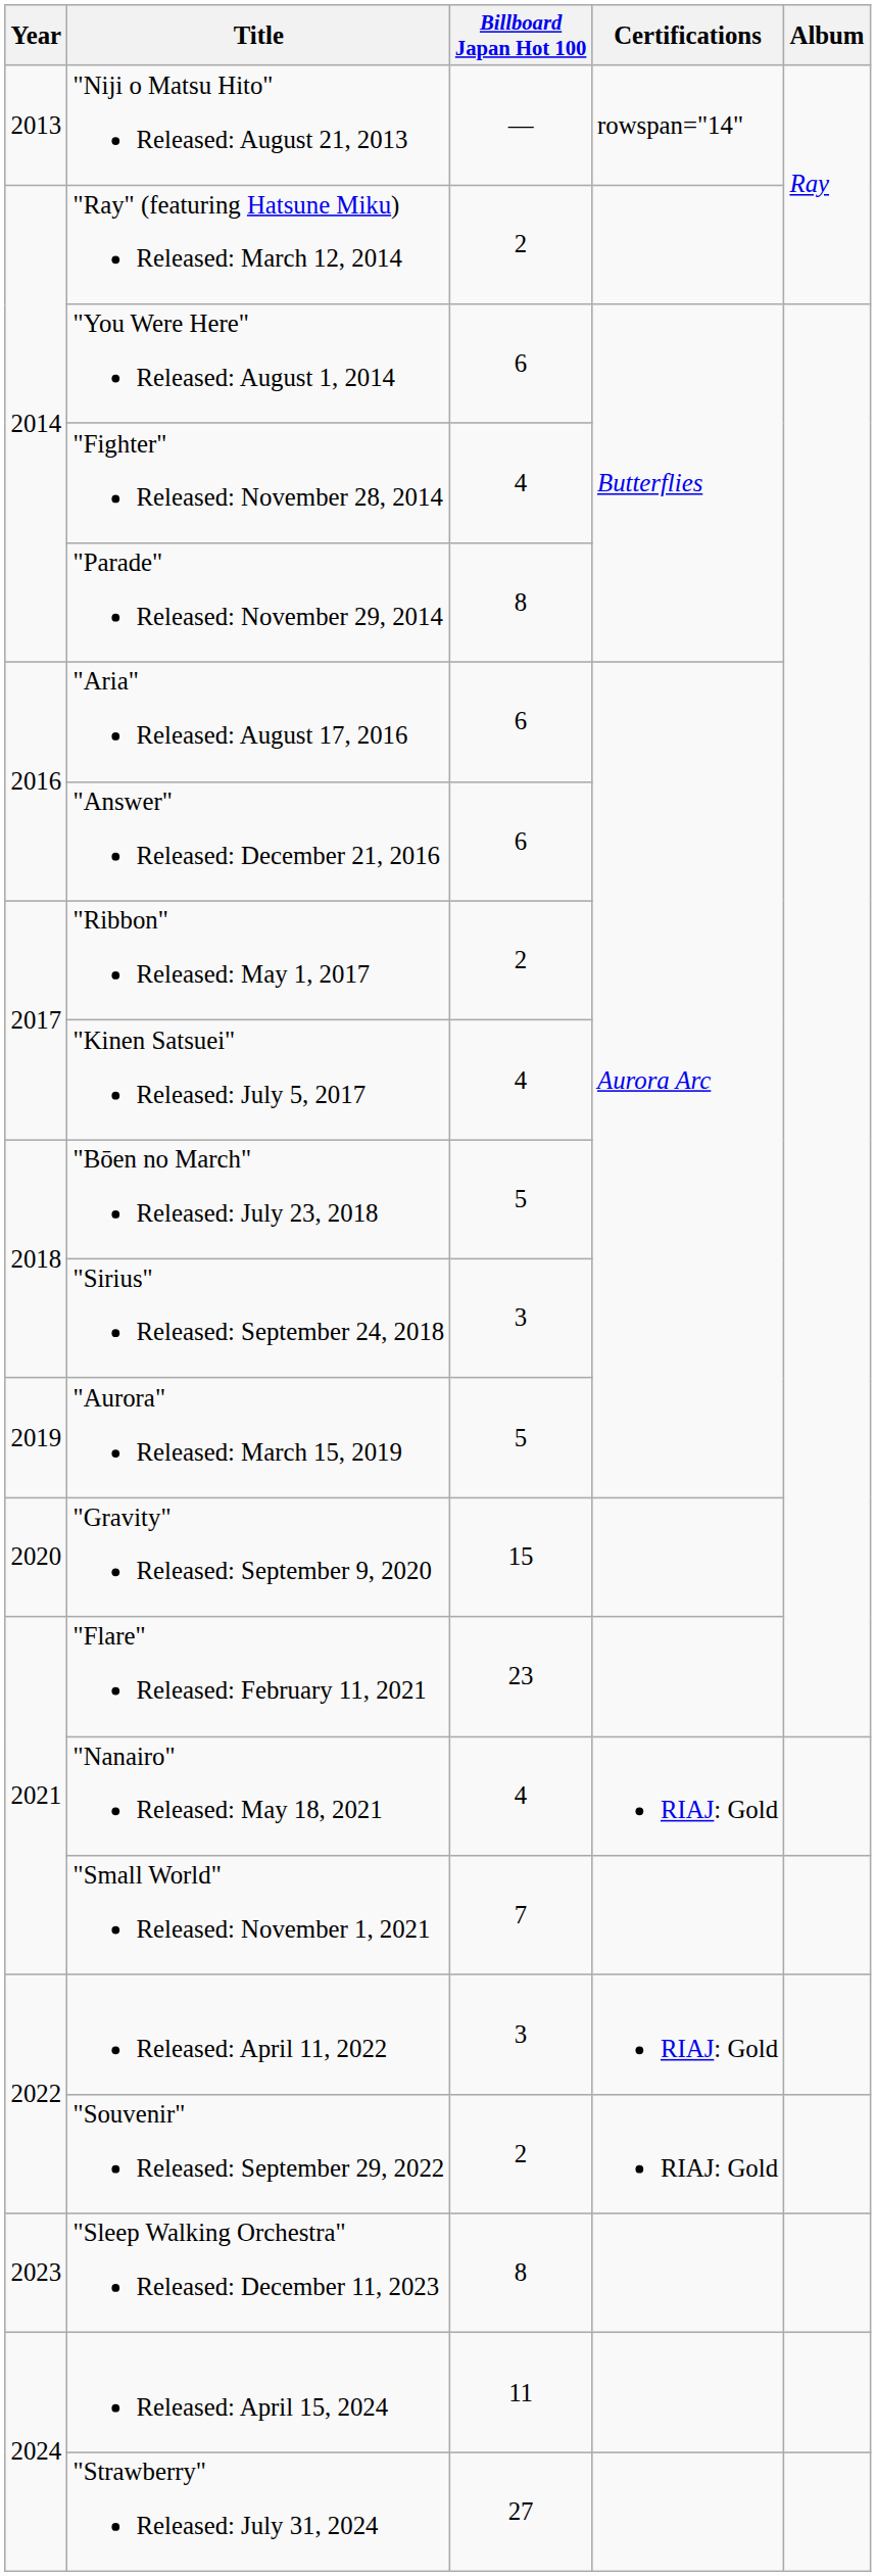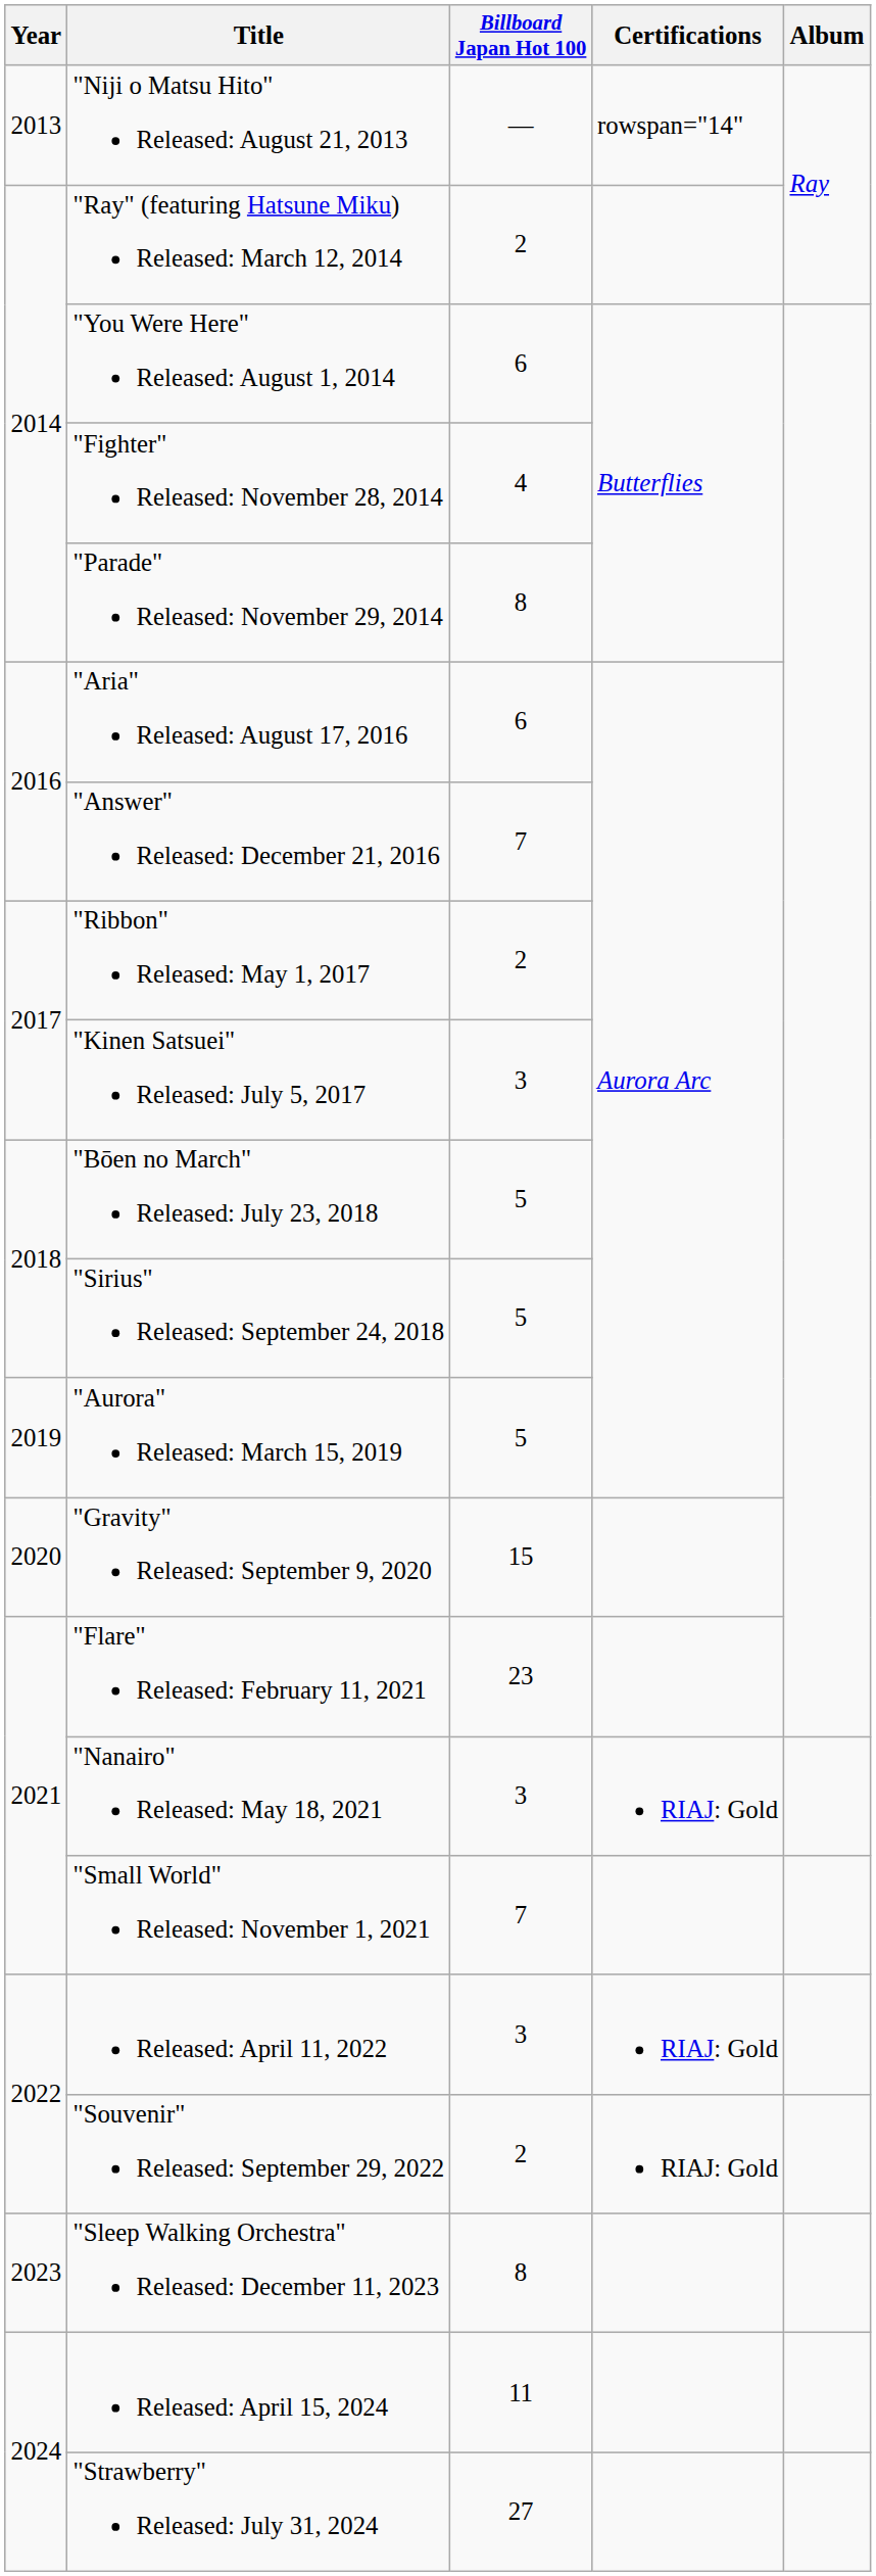"Answer" Released: December 21, 2016 | Billboard Japan Hot 100: 6 -> 7
"Kinen Satsuei" Released: July 5, 2017 | Billboard Japan Hot 100: 4 -> 3
"Sirius" Released: September 24, 2018 | Billboard Japan Hot 100: 3 -> 5
"Nanairo" Released: May 18, 2021 | Billboard Japan Hot 100: 4 -> 3
